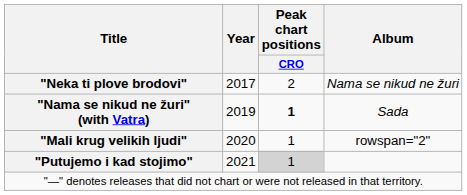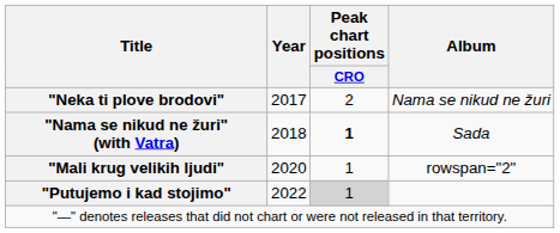"Nama se nikud ne žuri" (with Vatra) | Year: 2019 -> 2018
"Putujemo i kad stojimo" | Year: 2021 -> 2022
